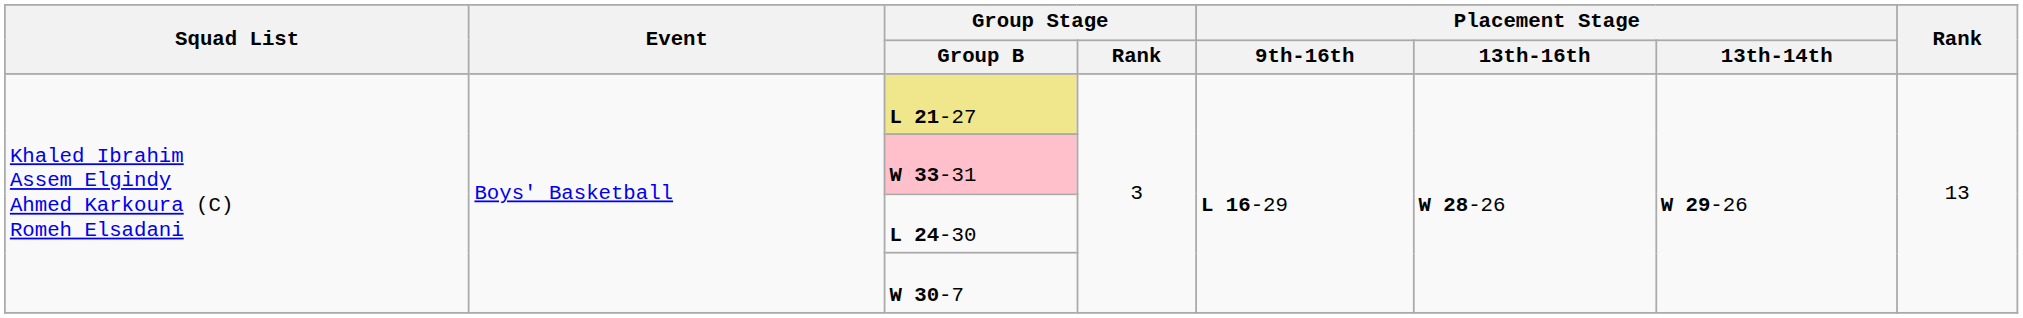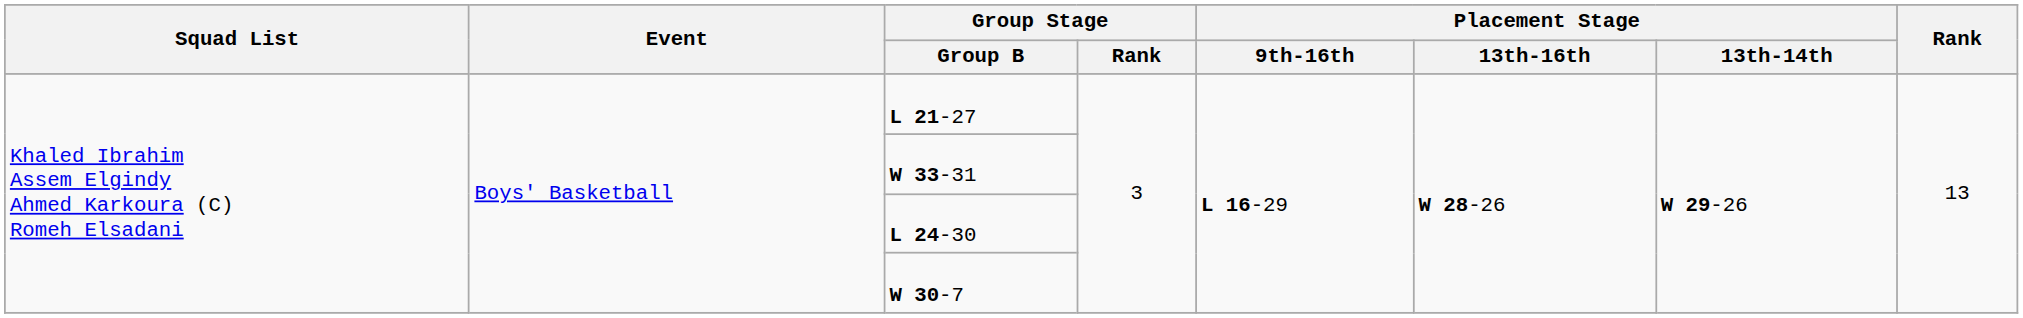L 21-27 | Group Stage / Group B: khaki background -> no background
W 33-31 | Group Stage / Group B: pink background -> no background
